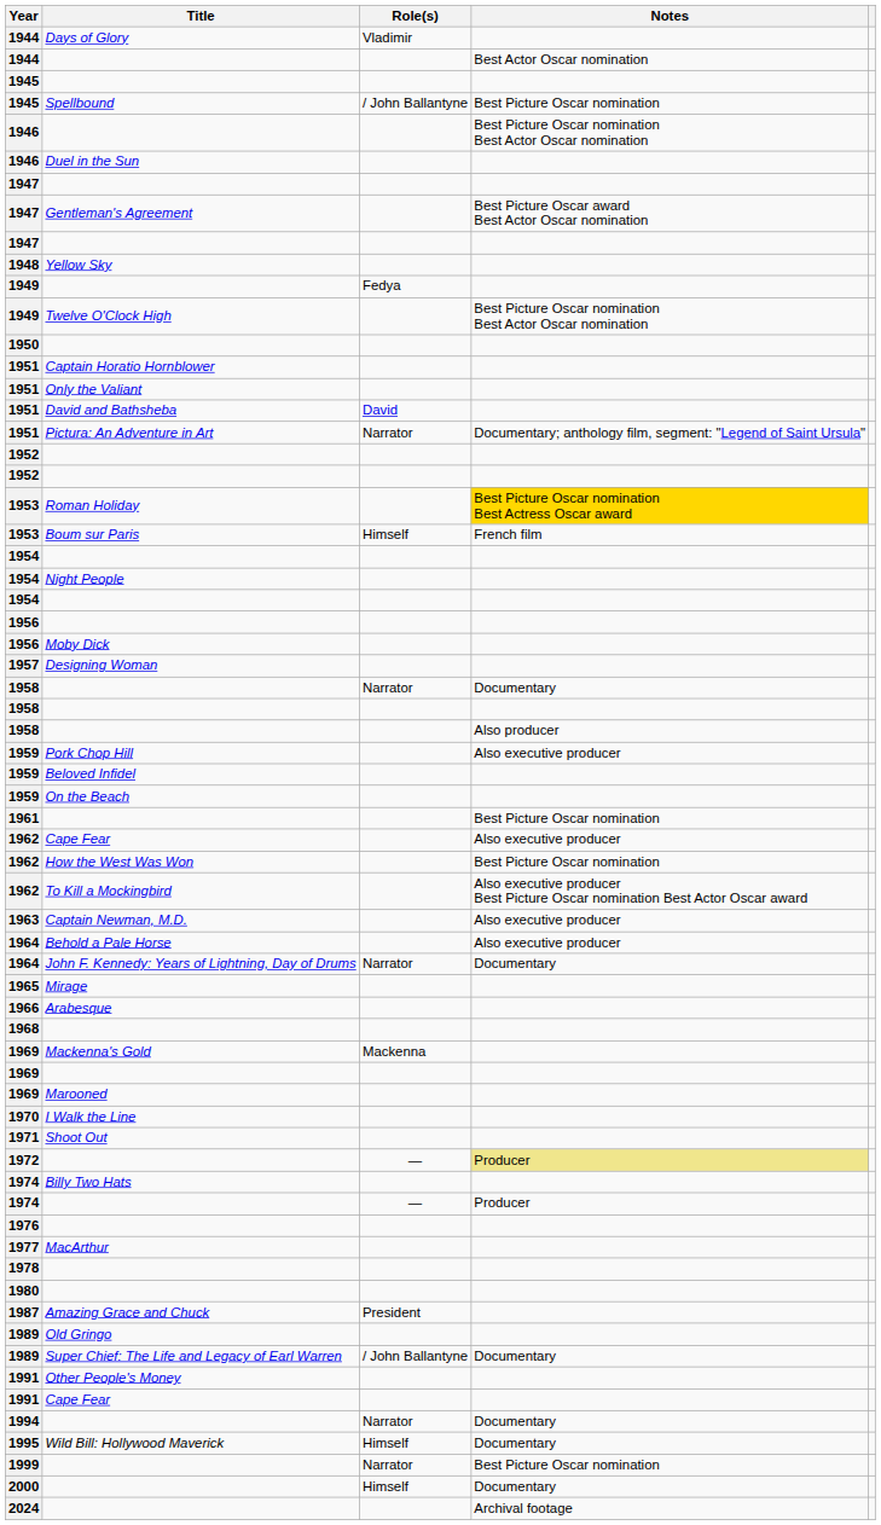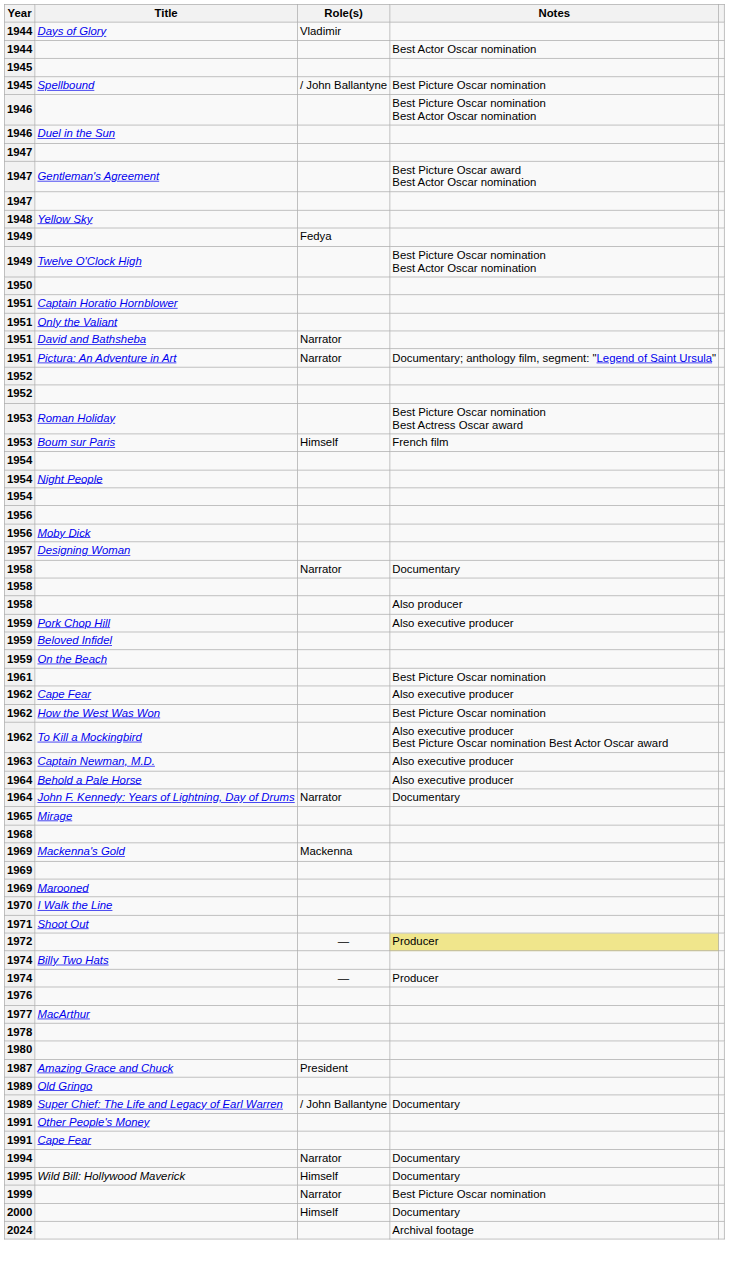1951 / David and Bathsheba | Role(s): David -> Narrator
1953 / Roman Holiday | Notes: gold background -> no background
- row: 1966 | Arabesque
